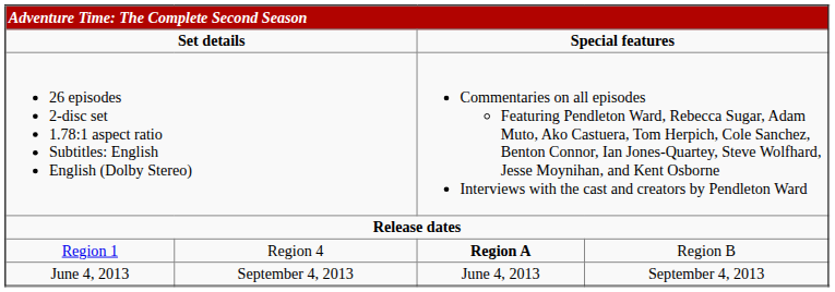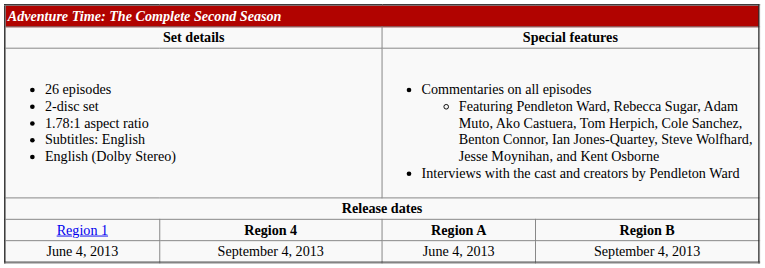Region 1 | column 2: normal -> bold
Region 1 | column 4: normal -> bold
